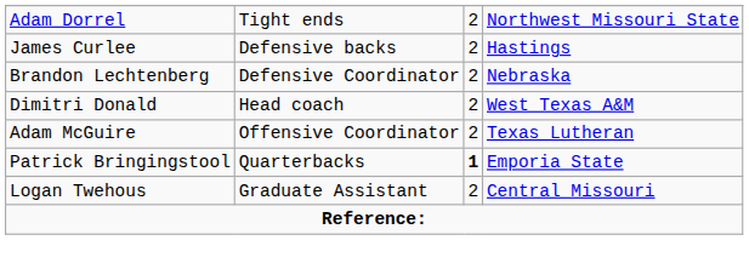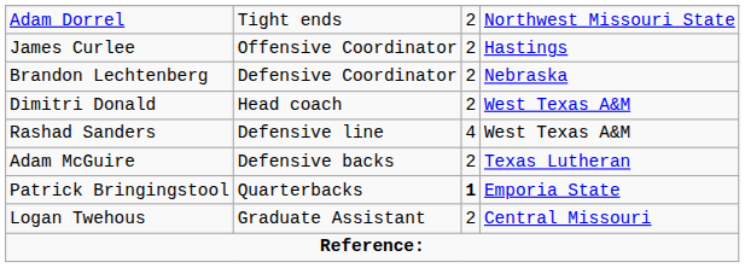James Curlee | column 2: Defensive backs -> Offensive Coordinator
+ row: Rashad Sanders | Defensive line | 4 | West Texas A&M
Adam McGuire | column 2: Offensive Coordinator -> Defensive backs
